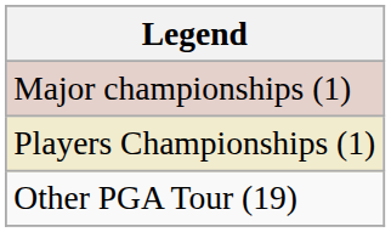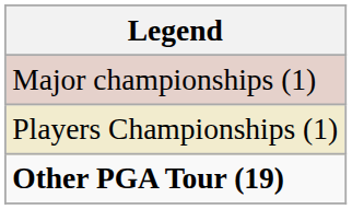row 4 | column 1: normal -> bold
